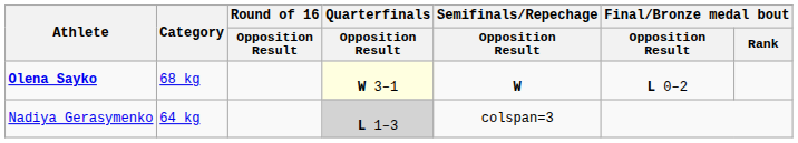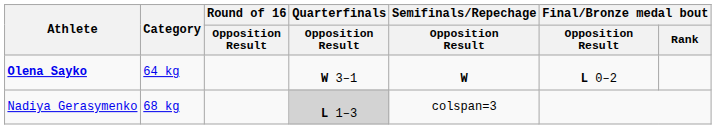Olena Sayko | Category: 68 kg -> 64 kg
Olena Sayko | Quarterfinals / Opposition Result: lightyellow background -> no background
Nadiya Gerasymenko | Category: 64 kg -> 68 kg
